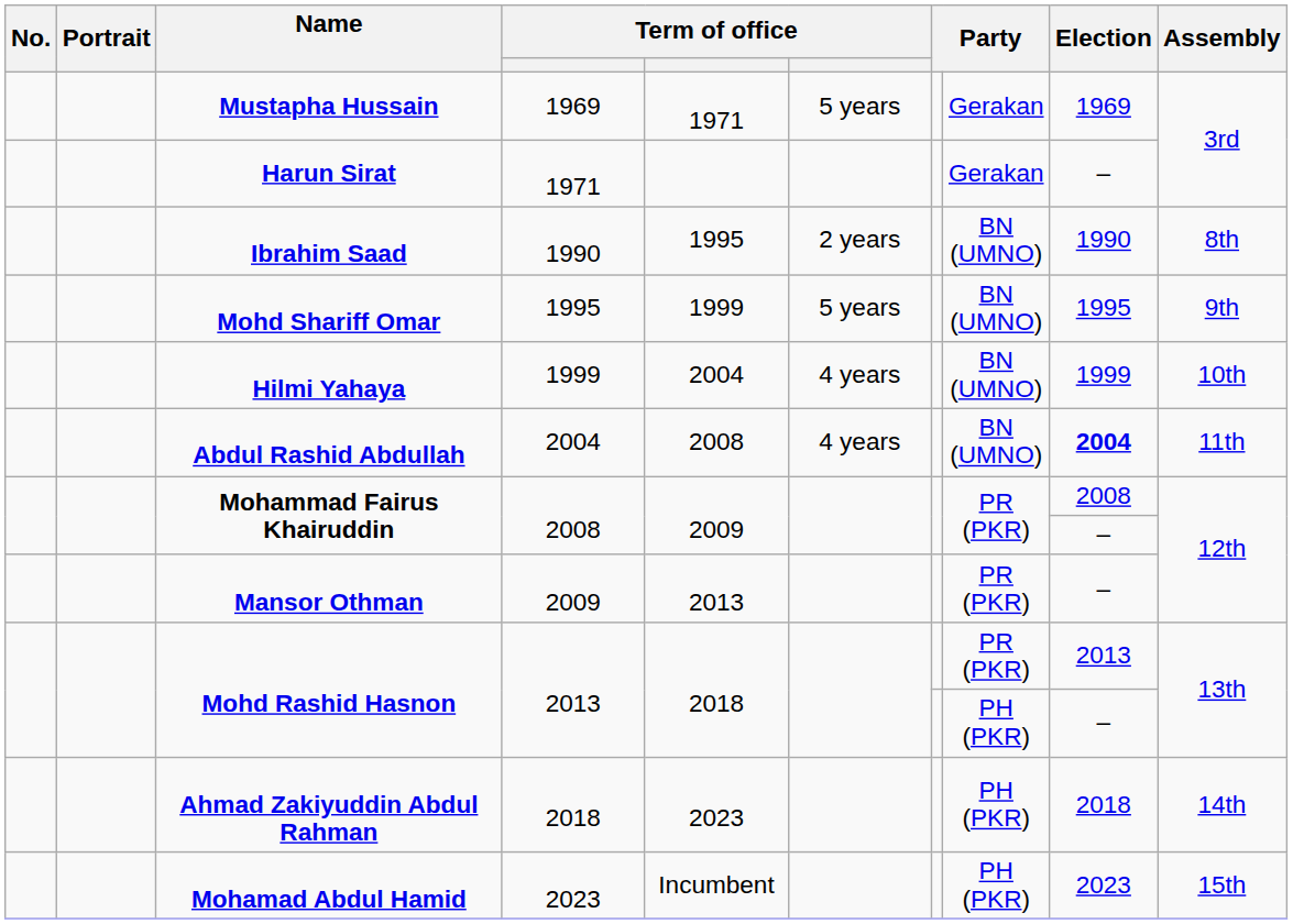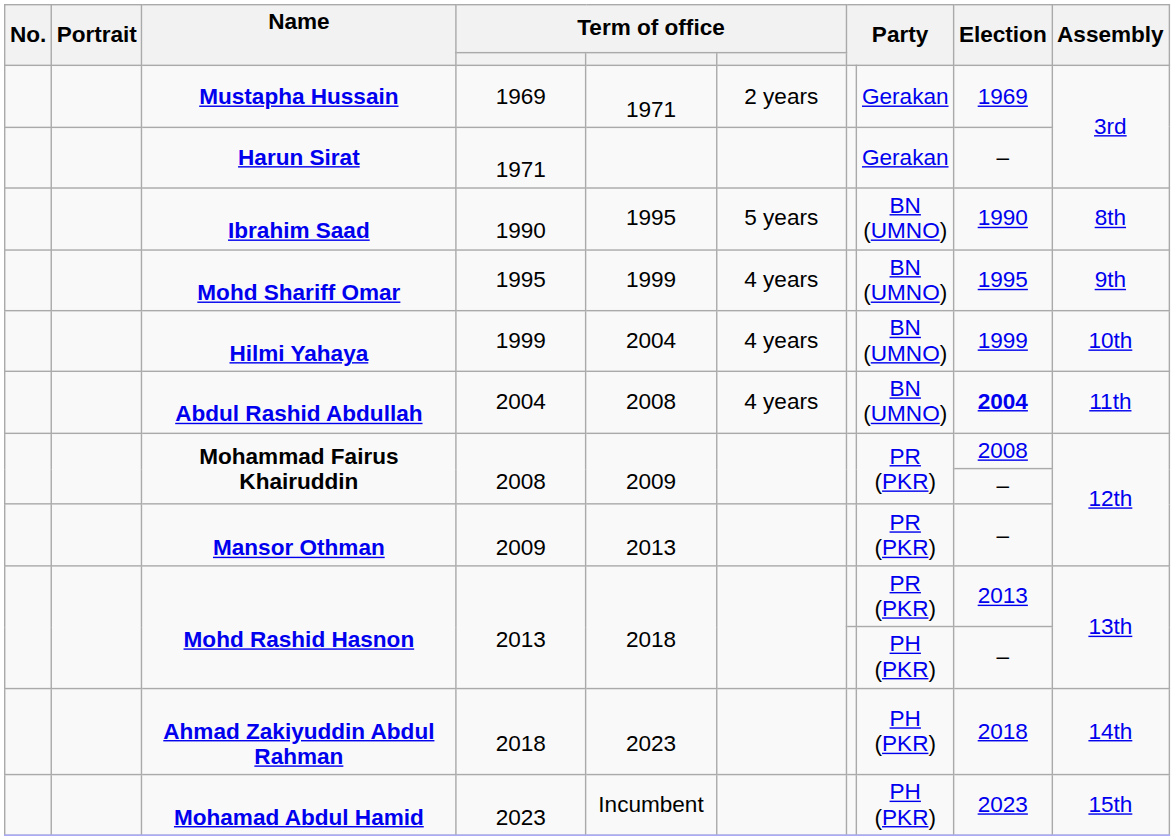Mustapha Hussain | column 6: 5 years -> 2 years
Ibrahim Saad | column 6: 2 years -> 5 years
Mohd Shariff Omar | column 6: 5 years -> 4 years
